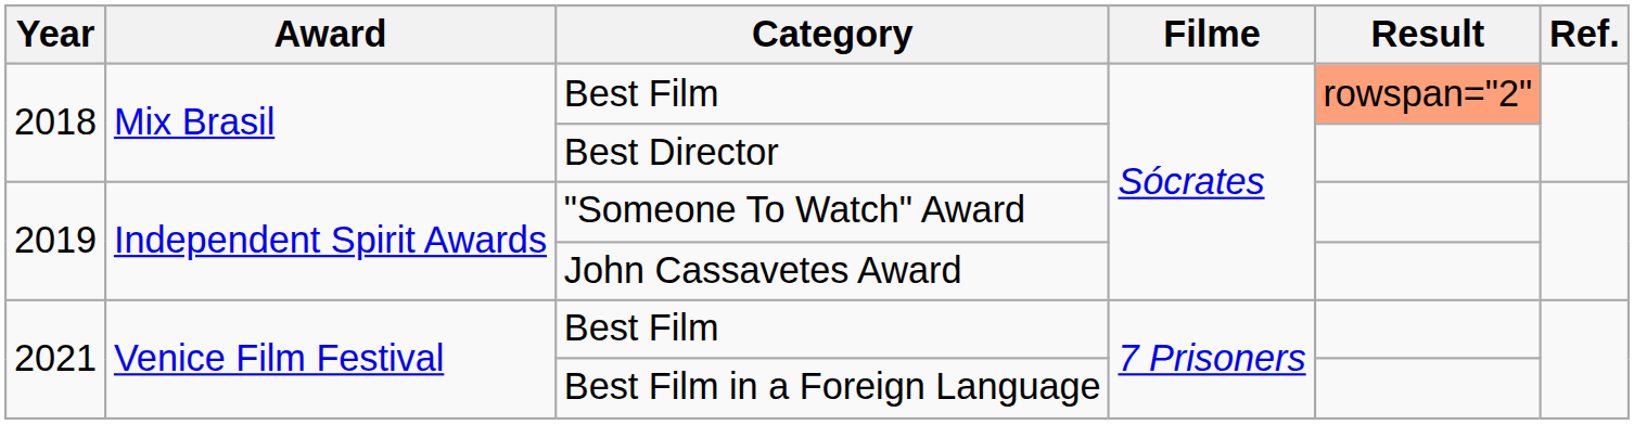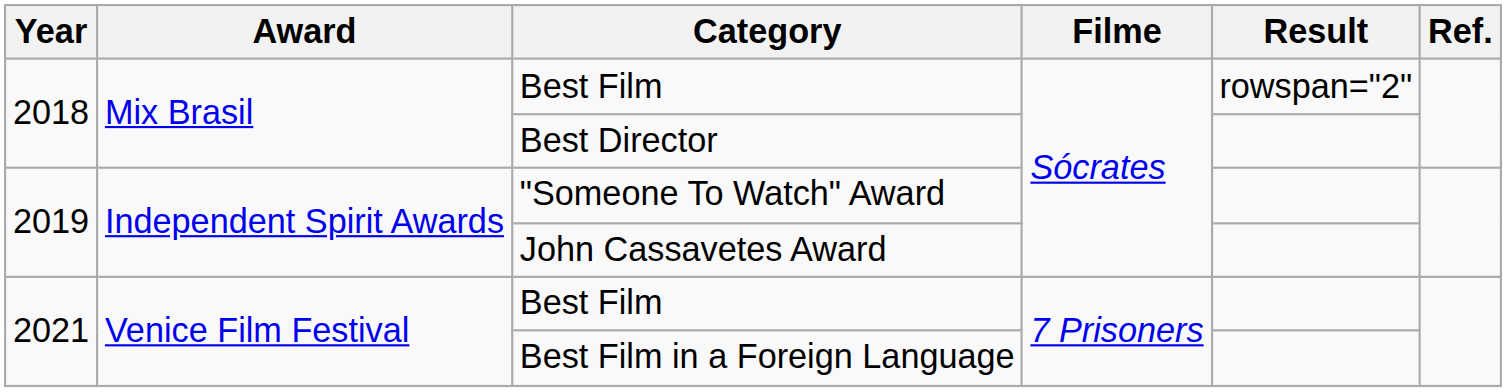2018 / Best Film | Result: lightsalmon background -> no background
